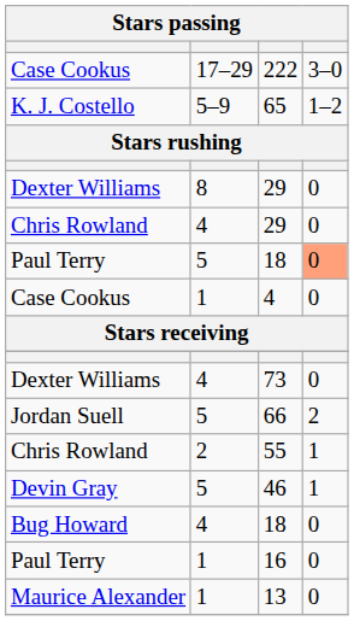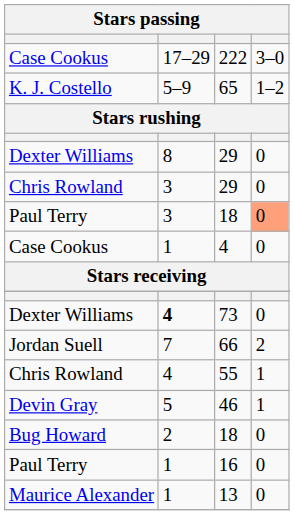Chris Rowland / 29 | column 2: 4 -> 3
Paul Terry / 18 | column 2: 5 -> 3
73 | column 2: normal -> bold
66 | column 2: 5 -> 7
55 | column 2: 2 -> 4
Bug Howard / 18 | column 2: 4 -> 2
